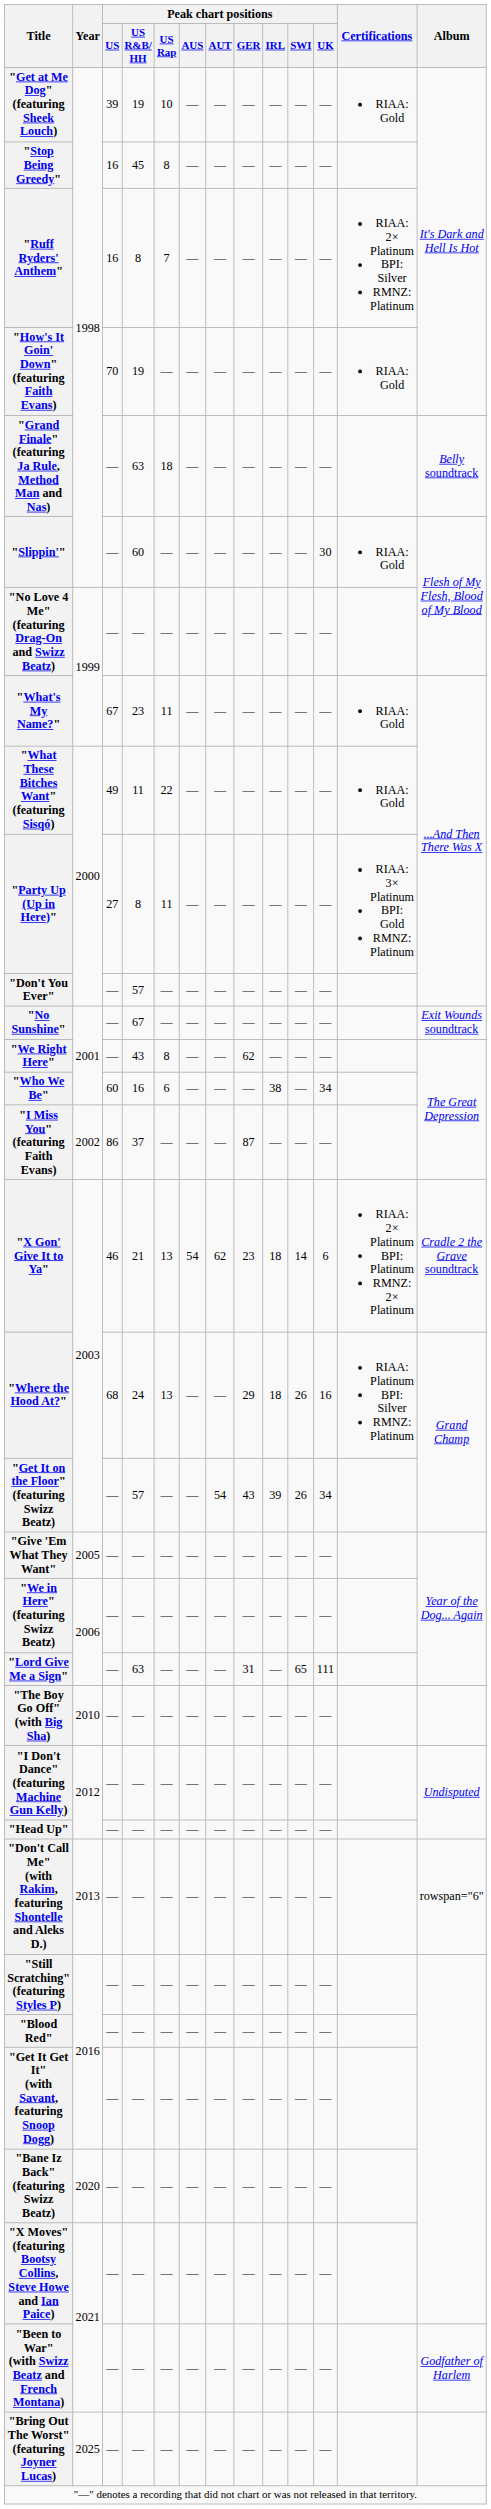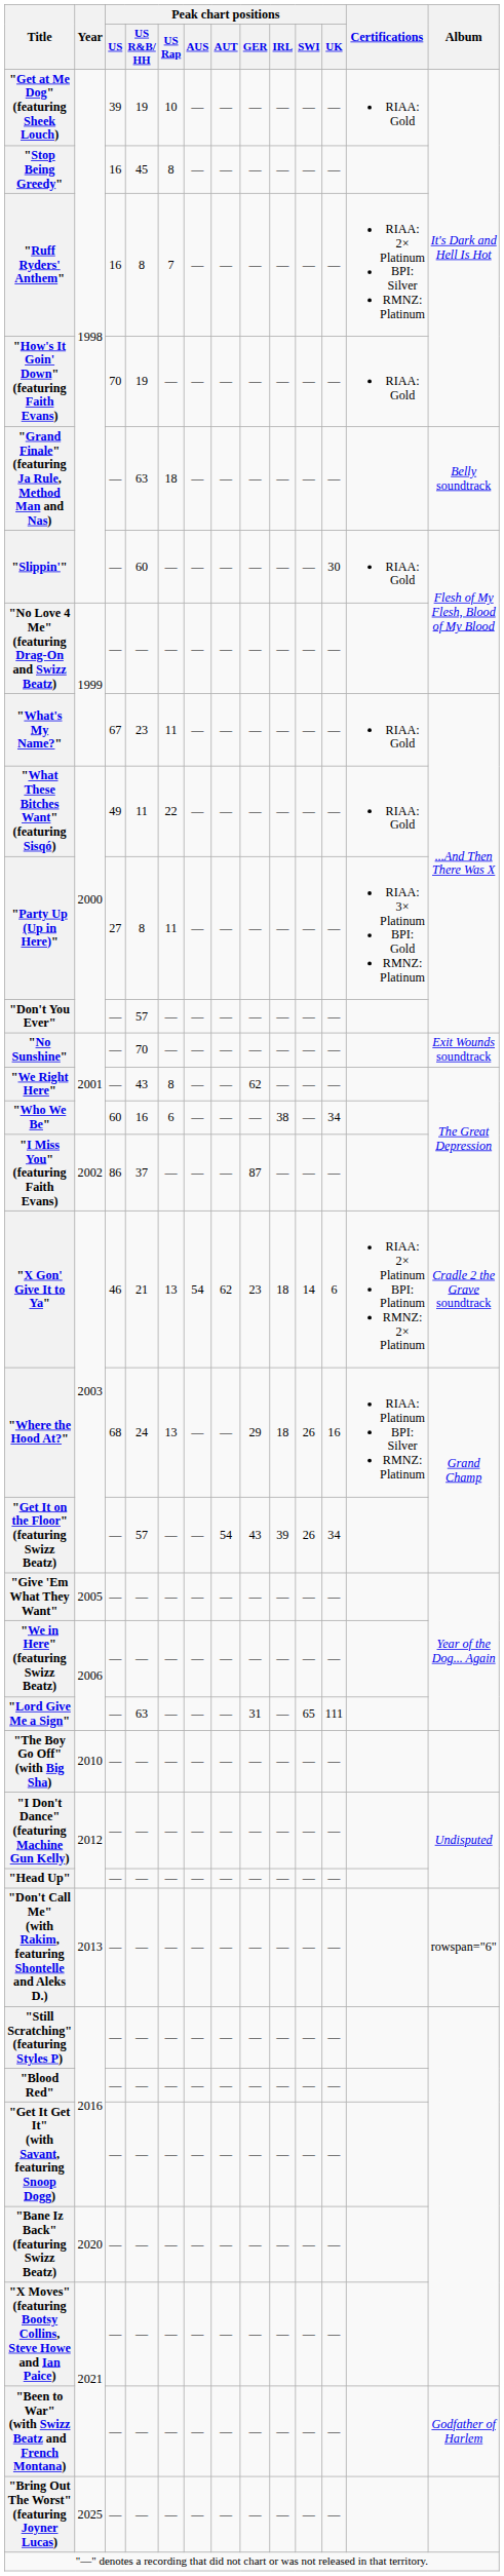"No Sunshine" | Peak chart positions / US R&B/ HH: 67 -> 70
